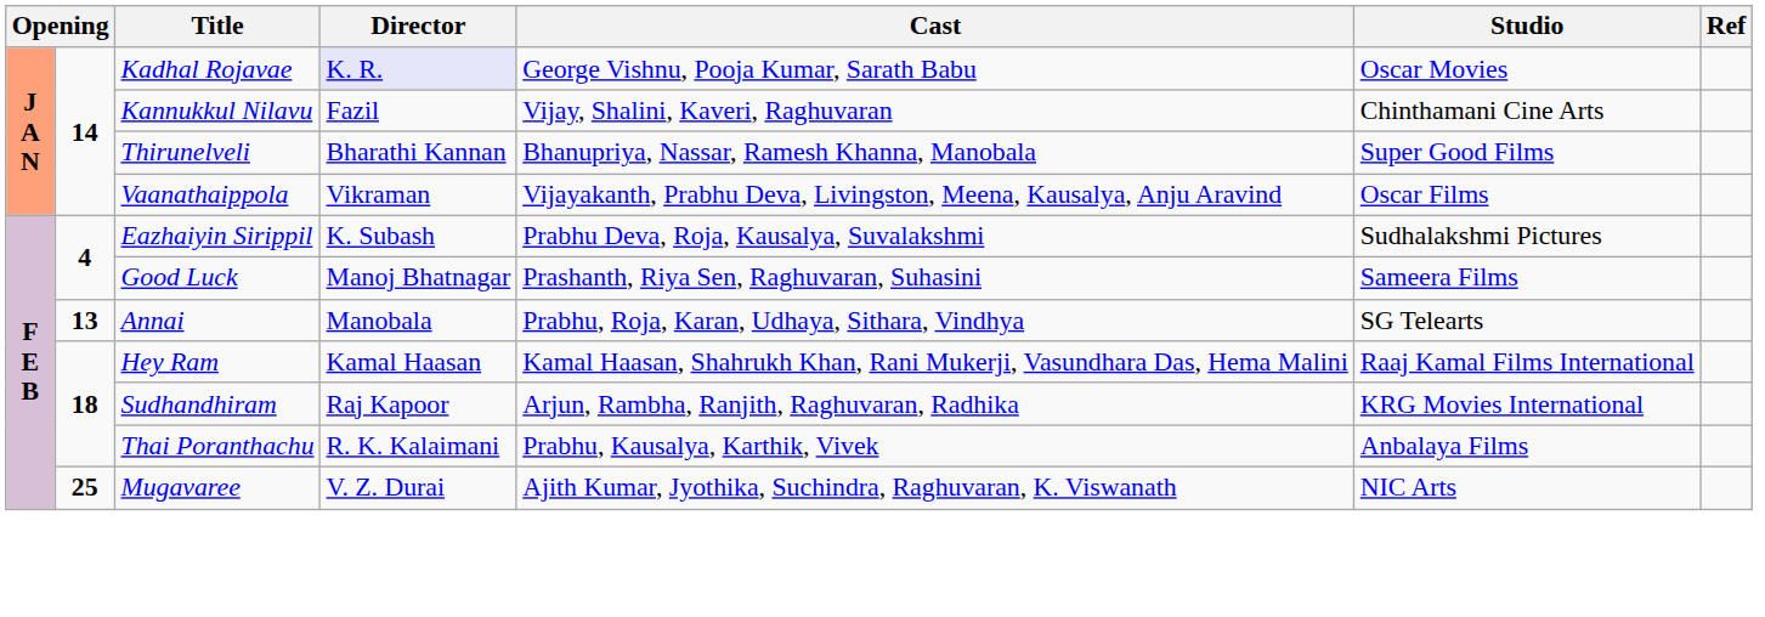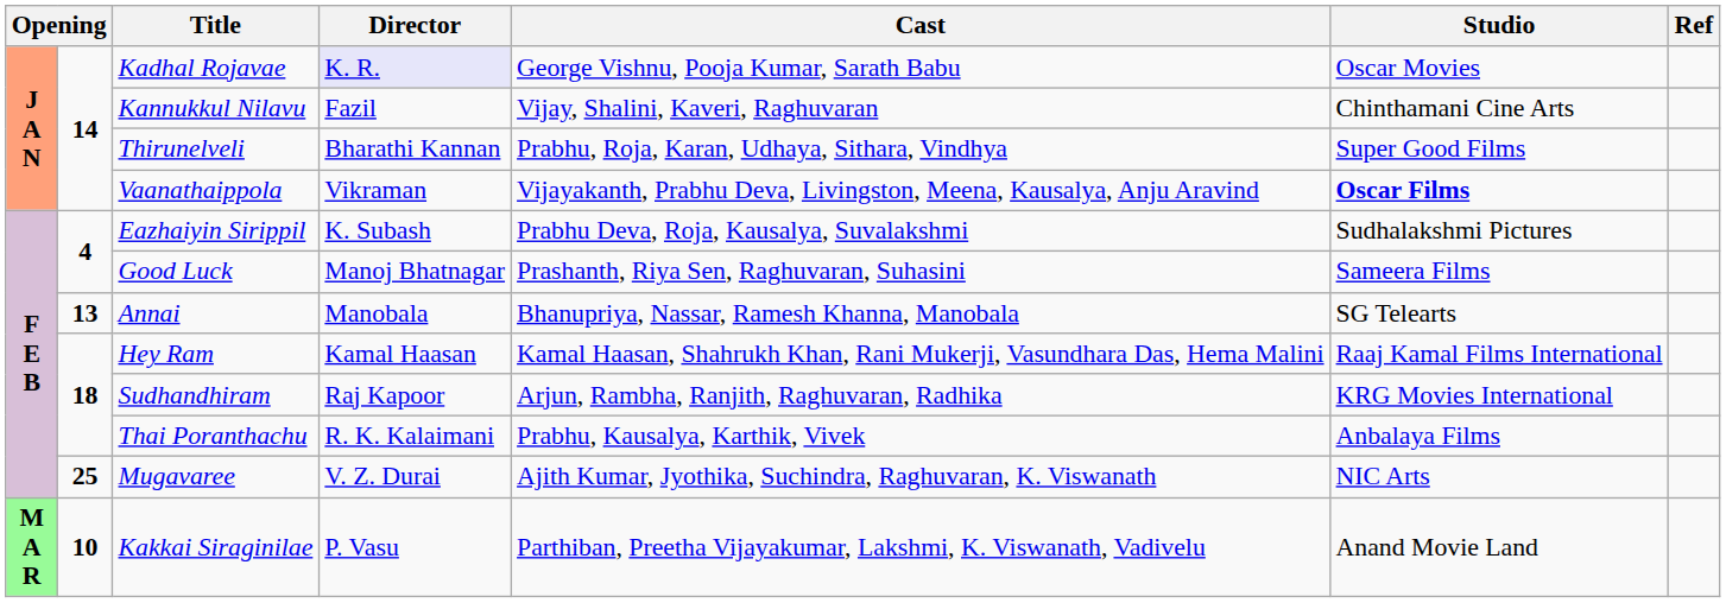Thirunelveli | Cast: Bhanupriya, Nassar, Ramesh Khanna, Manobala -> Prabhu, Roja, Karan, Udhaya, Sithara, Vindhya
Vaanathaippola | Studio: normal -> bold
Annai | Cast: Prabhu, Roja, Karan, Udhaya, Sithara, Vindhya -> Bhanupriya, Nassar, Ramesh Khanna, Manobala
+ row: M A R | 10 | Kakkai Siraginilae | P. Vasu | Parthiban, Preetha Vijayakumar, Lakshmi, K. Viswanath, Vadivelu | Anand Movie Land
